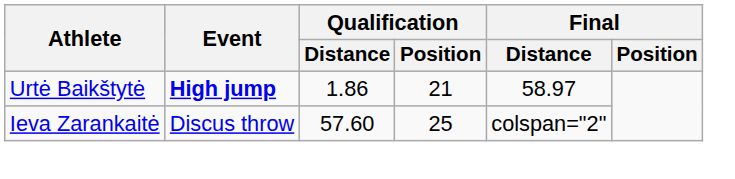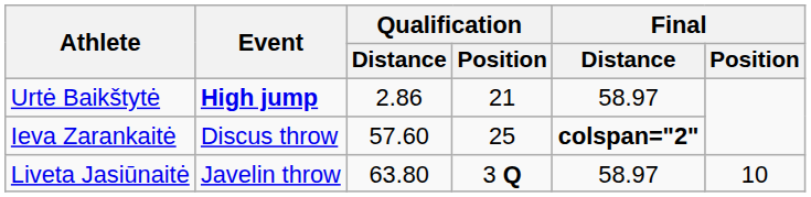Urtė Baikštytė | Qualification / Distance: 1.86 -> 2.86
Ieva Zarankaitė | Final / Distance: normal -> bold
+ row: Liveta Jasiūnaitė | Javelin throw | 63.80 | 3 Q | 58.97 | 10
